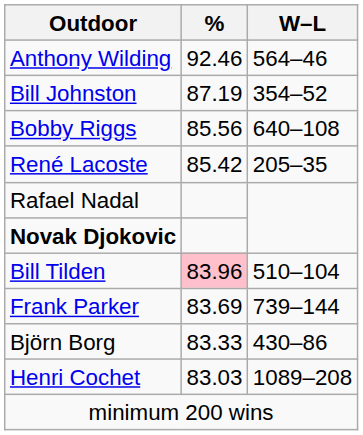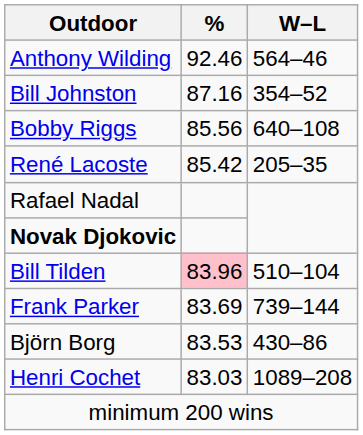Bill Johnston | %: 87.19 -> 87.16
Björn Borg | %: 83.33 -> 83.53
